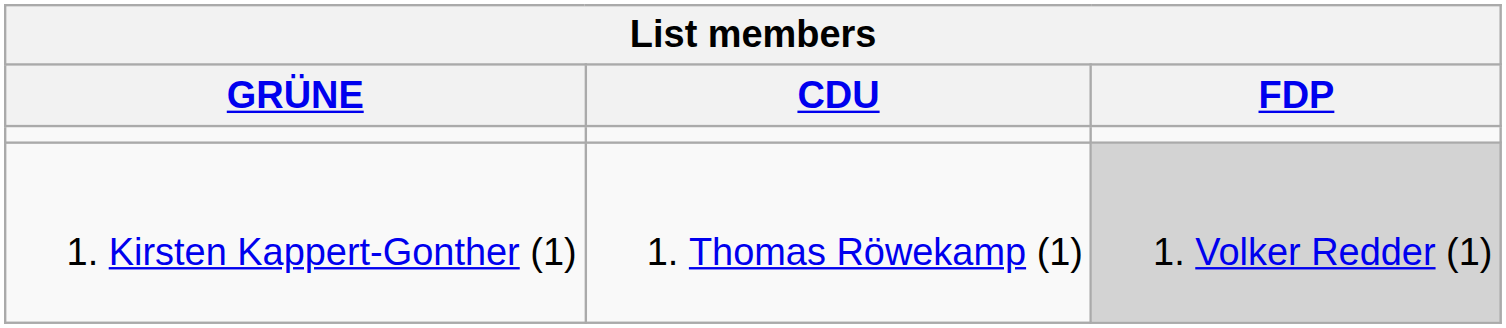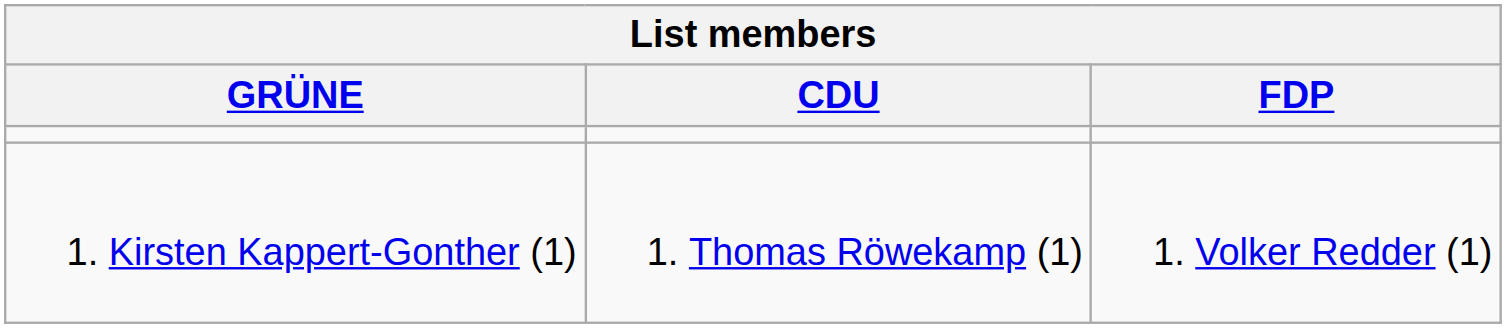Kirsten Kappert-Gonther (1) | FDP: lightgrey background -> no background
